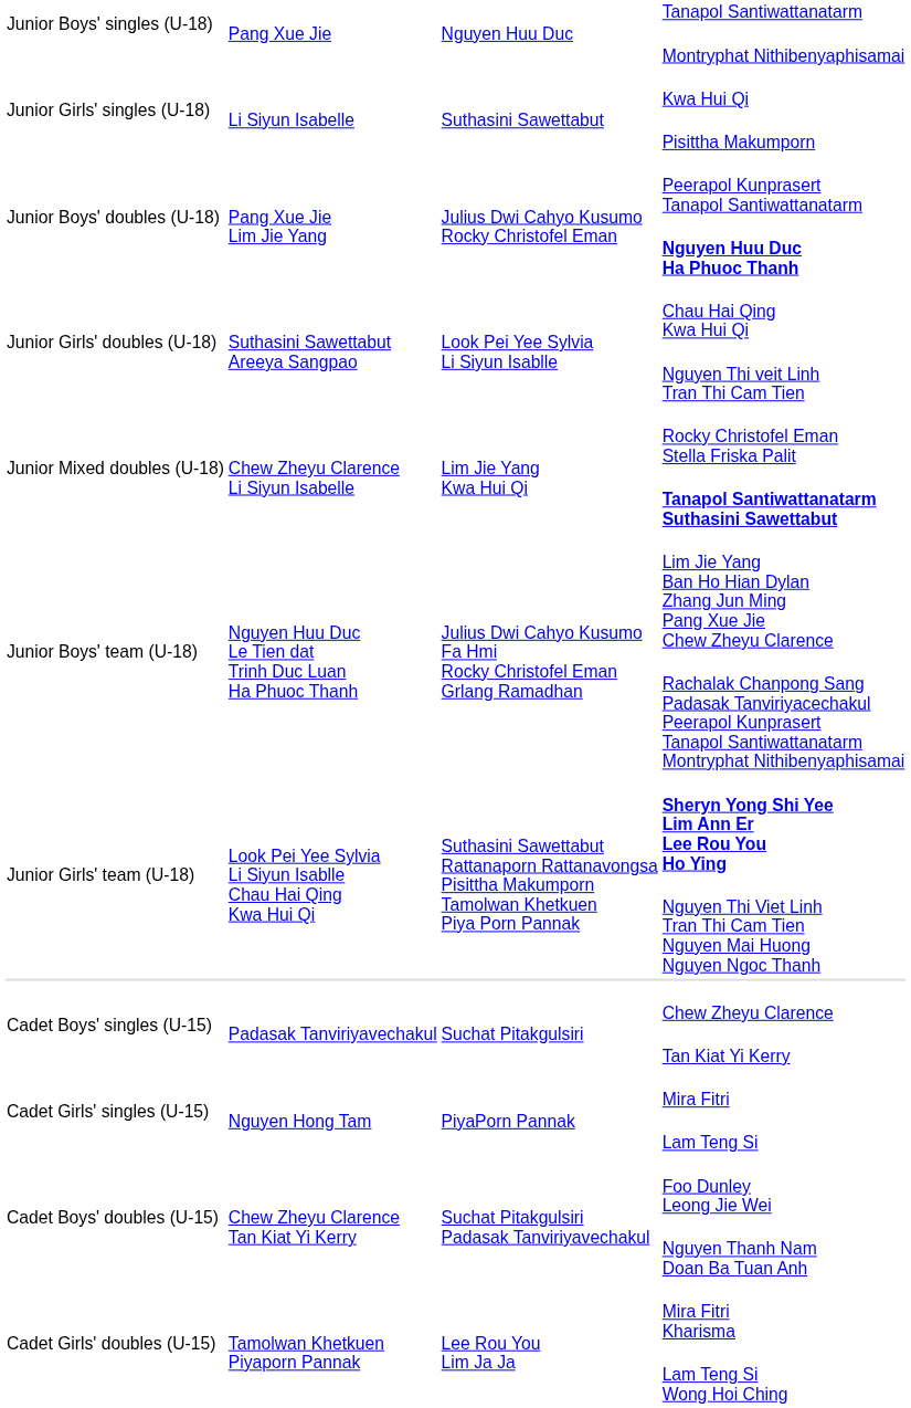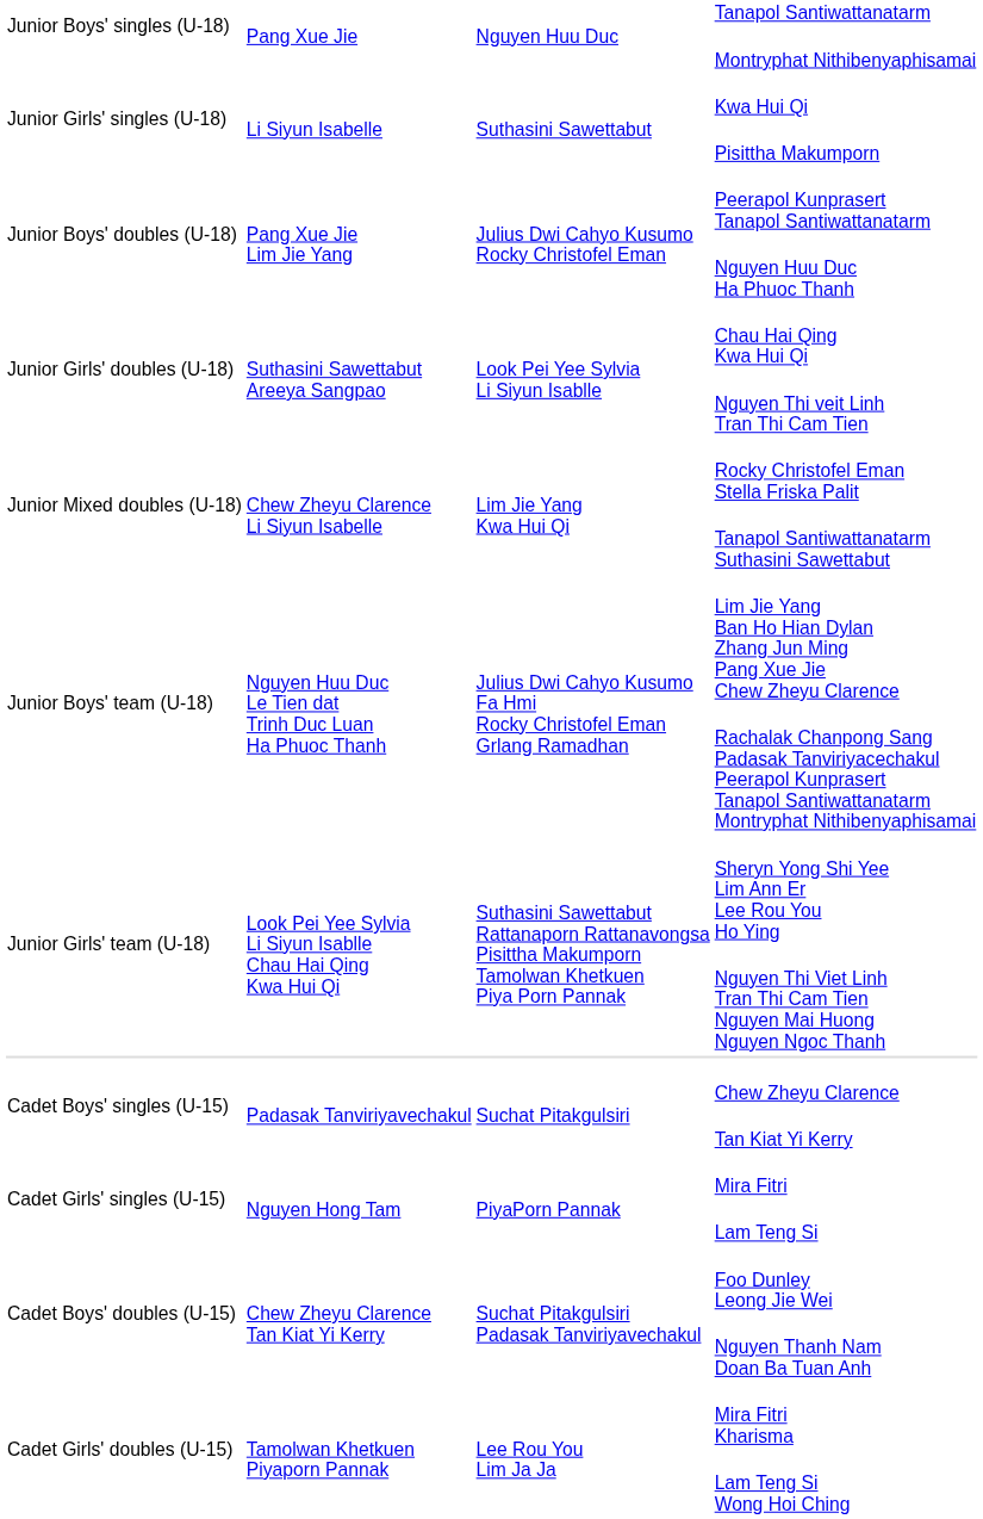Nguyen Huu Duc Ha Phuoc Thanh | column 4: bold -> normal
Tanapol Santiwattanatarm Suthasini Sawettabut | column 4: bold -> normal
Sheryn Yong Shi Yee Lim Ann Er Lee Rou You Ho Ying | column 4: bold -> normal
